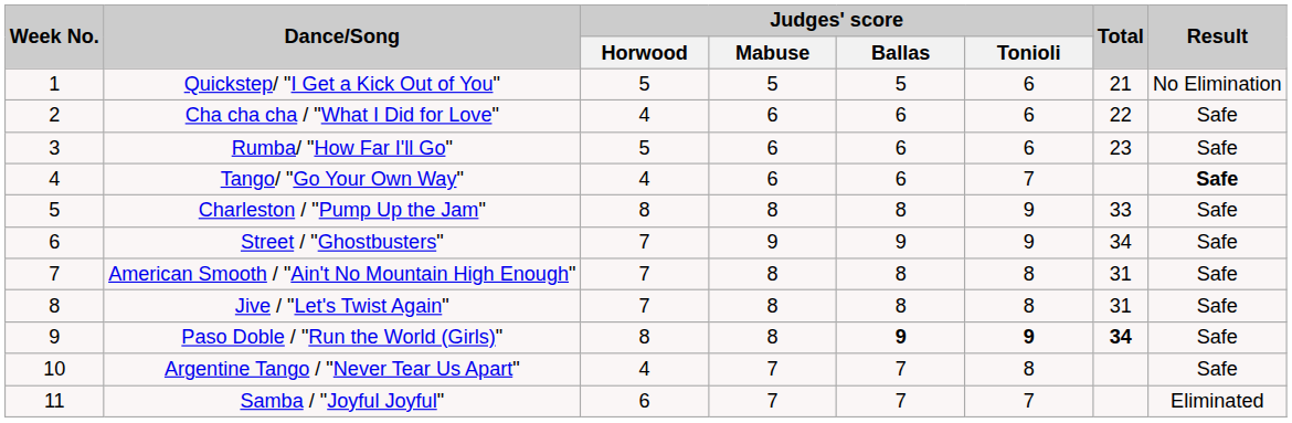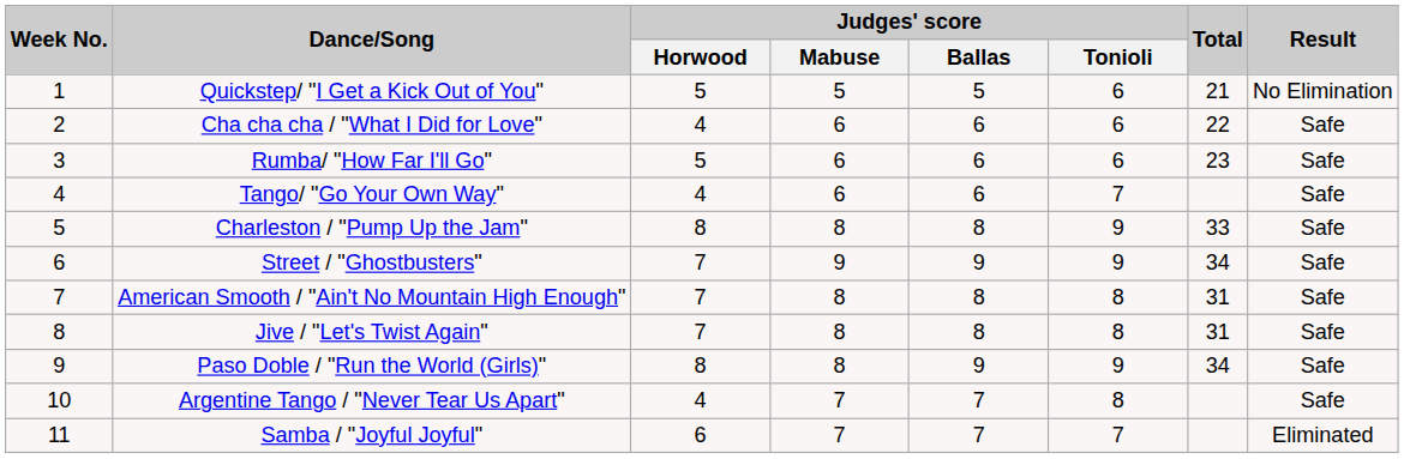Tango/ "Go Your Own Way" | Result: bold -> normal
Paso Doble / "Run the World (Girls)" | Judges' score / Ballas: bold -> normal
Paso Doble / "Run the World (Girls)" | Judges' score / Tonioli: bold -> normal
Paso Doble / "Run the World (Girls)" | Total: bold -> normal
